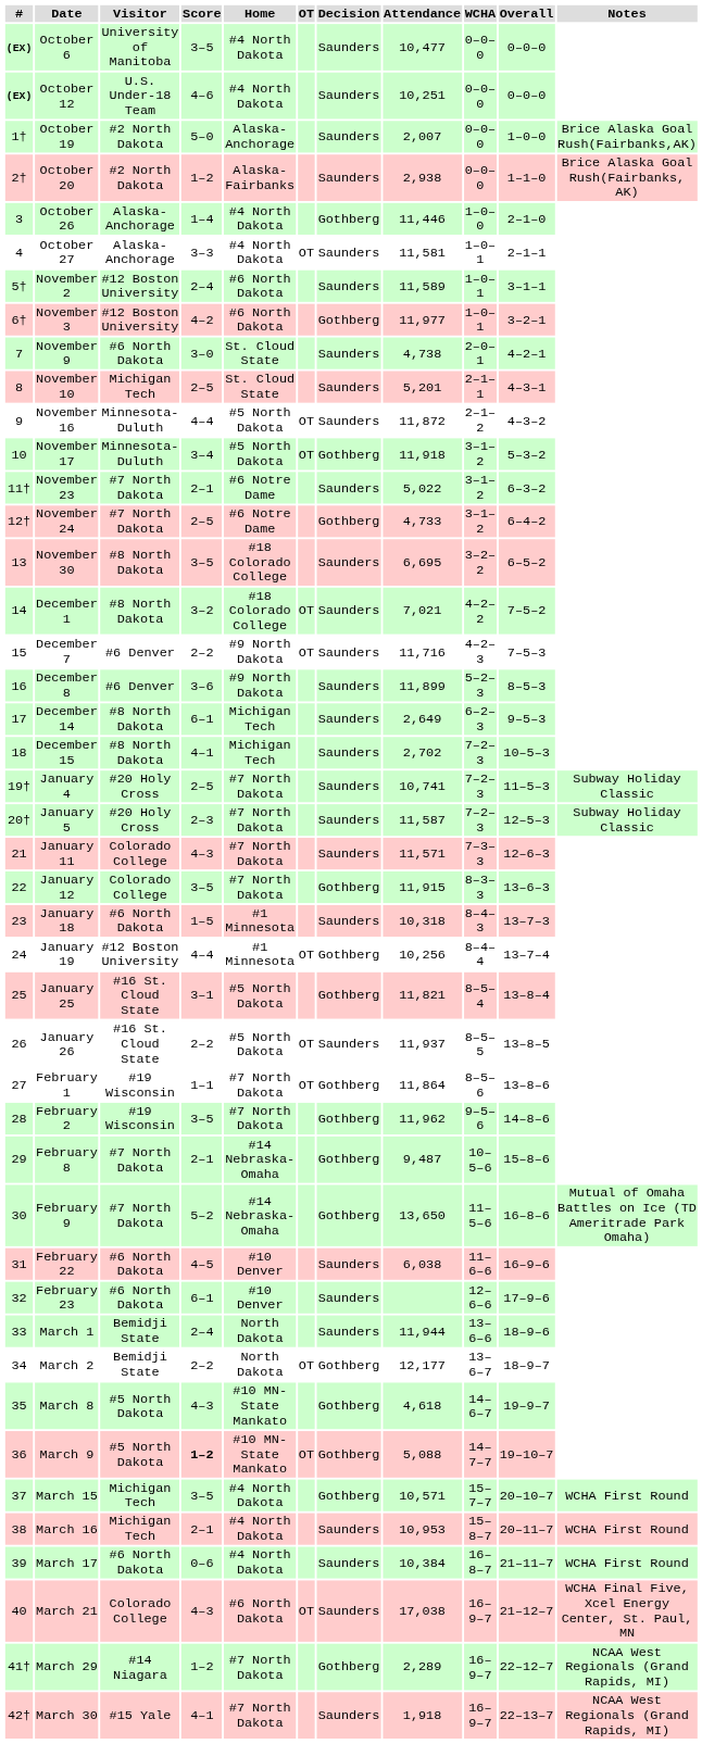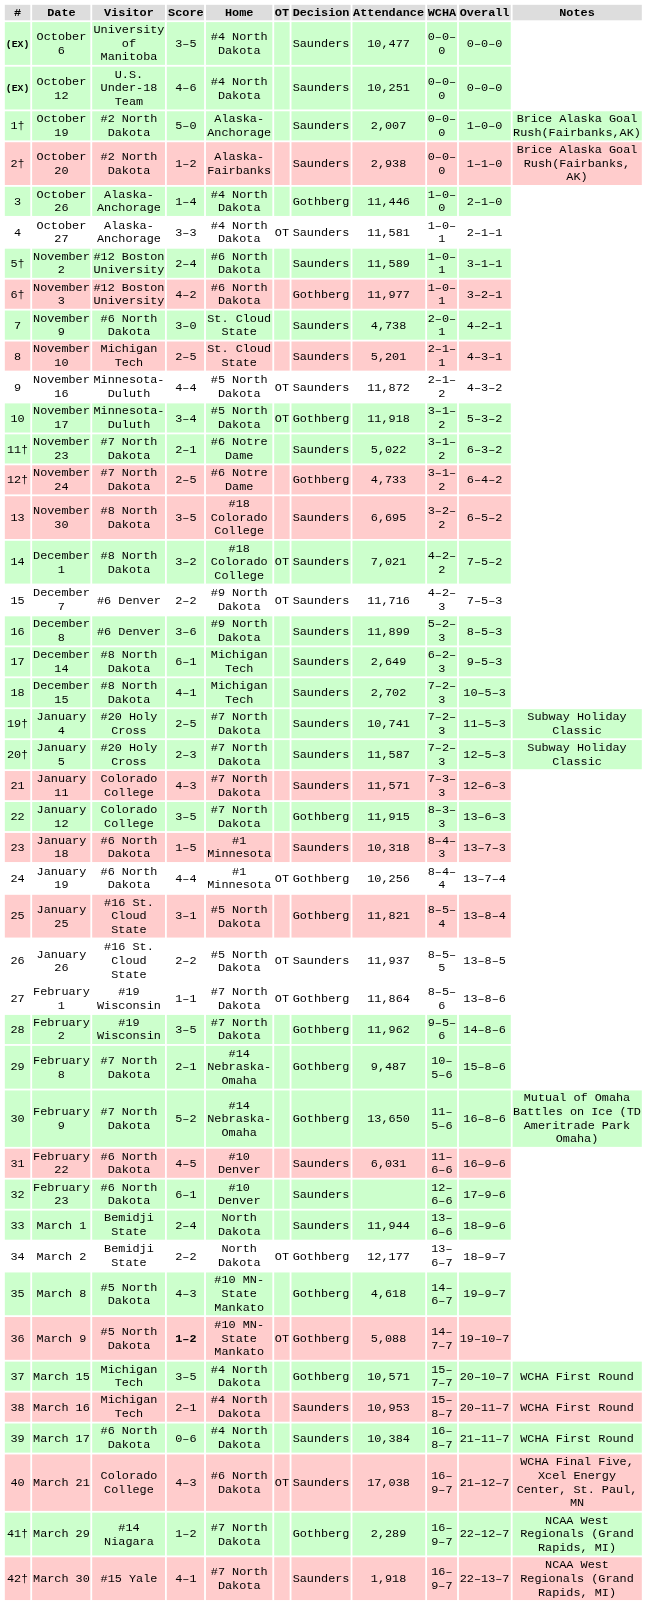January 19 | Visitor: #12 Boston University -> #6 North Dakota
February 22 | Attendance: 6,038 -> 6,031
